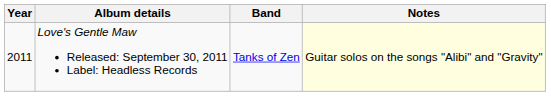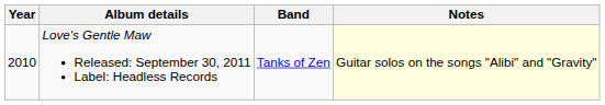row 2 | Year: 2011 -> 2010
